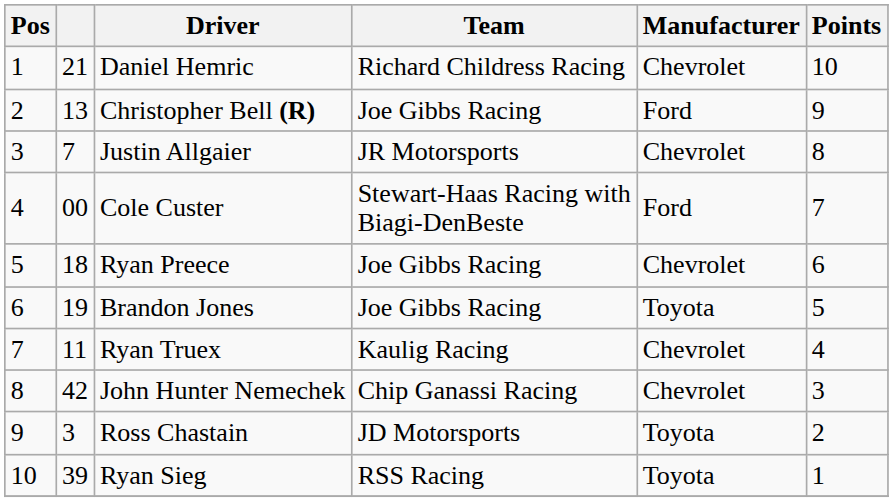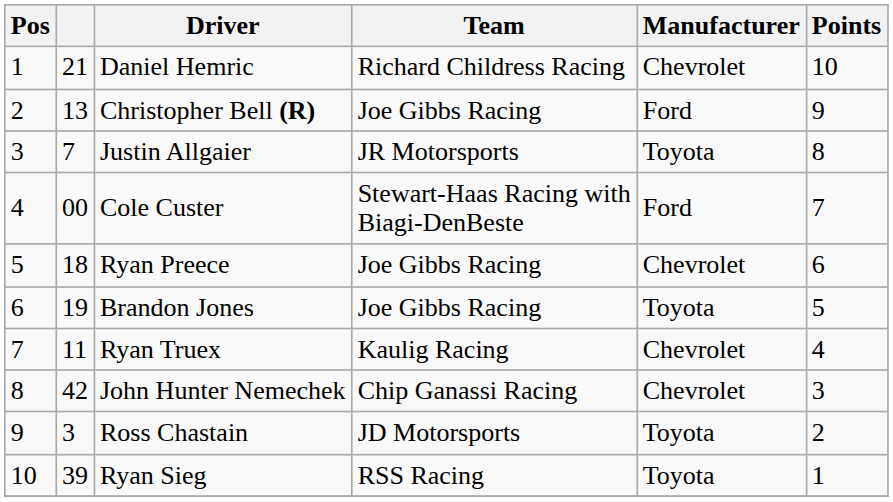Justin Allgaier | Manufacturer: Chevrolet -> Toyota
